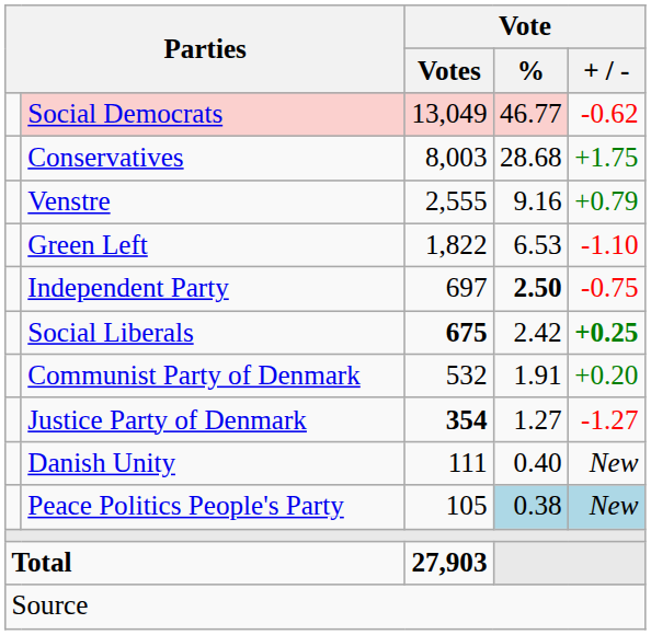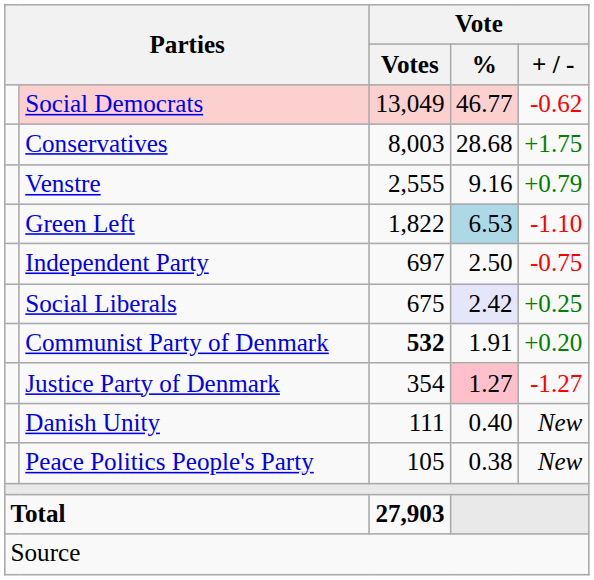Green Left | Vote / %: no background -> lightblue background
Independent Party | Vote / %: bold -> normal
Social Liberals | Vote / Votes: bold -> normal
Social Liberals | Vote / %: no background -> lavender background
Social Liberals | Vote / + / -: bold -> normal
Communist Party of Denmark | Vote / Votes: normal -> bold
Justice Party of Denmark | Vote / Votes: bold -> normal
Justice Party of Denmark | Vote / %: no background -> pink background
Peace Politics People's Party | Vote / %: lightblue background -> no background
Peace Politics People's Party | Vote / + / -: lightblue background -> no background
